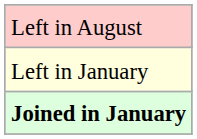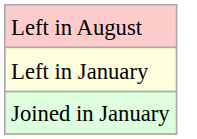row 3 | column 1: bold -> normal
